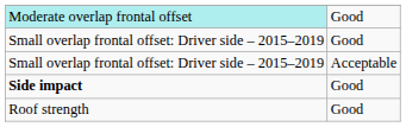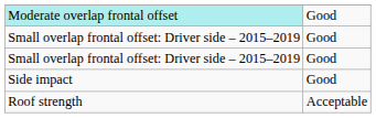row 3 | column 2: Acceptable -> Good
row 4 | column 1: bold -> normal
row 5 | column 2: Good -> Acceptable
